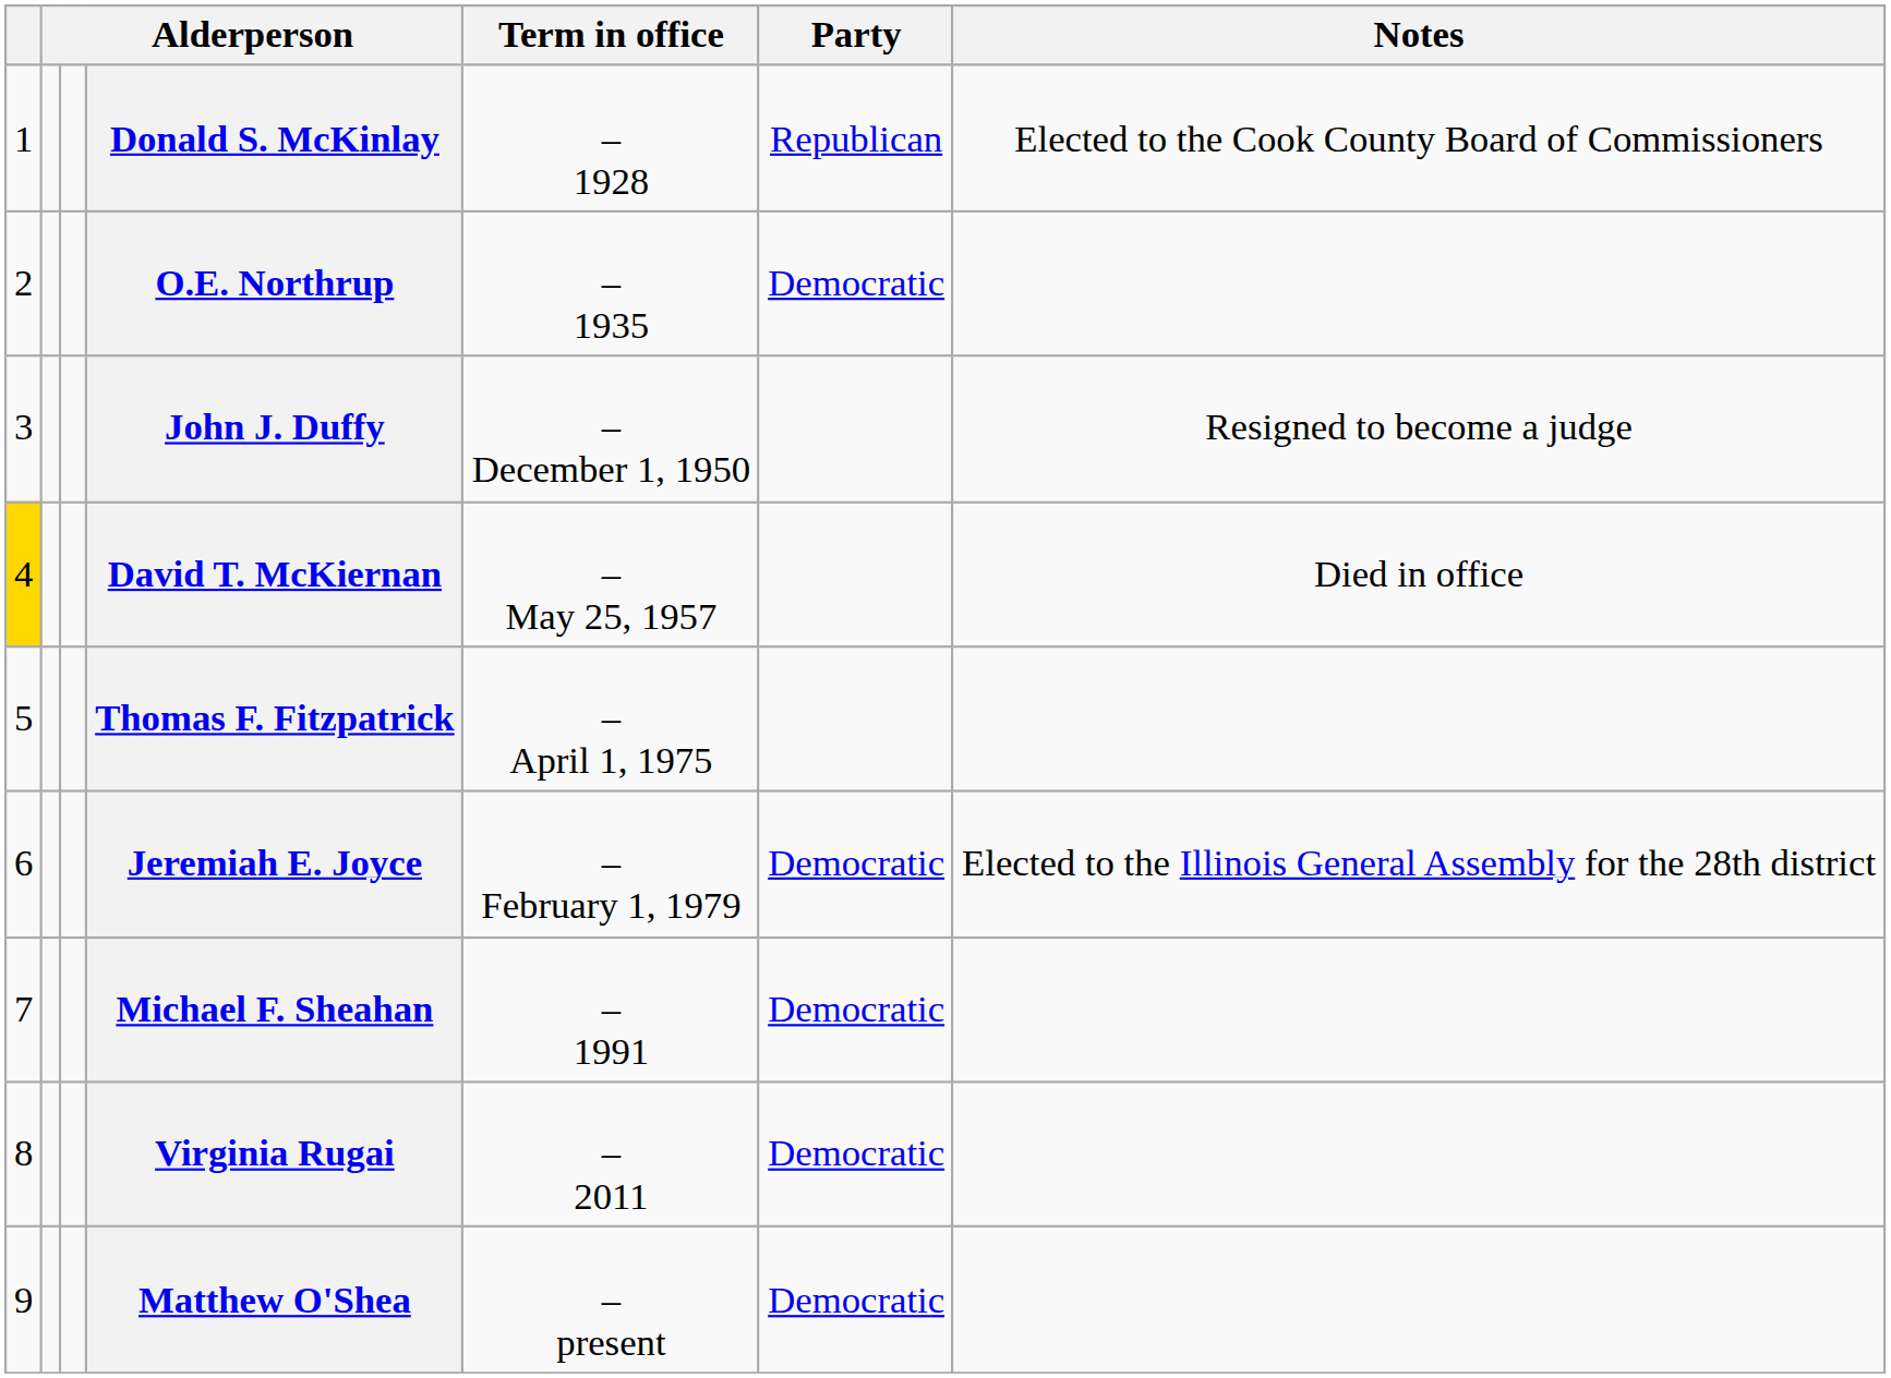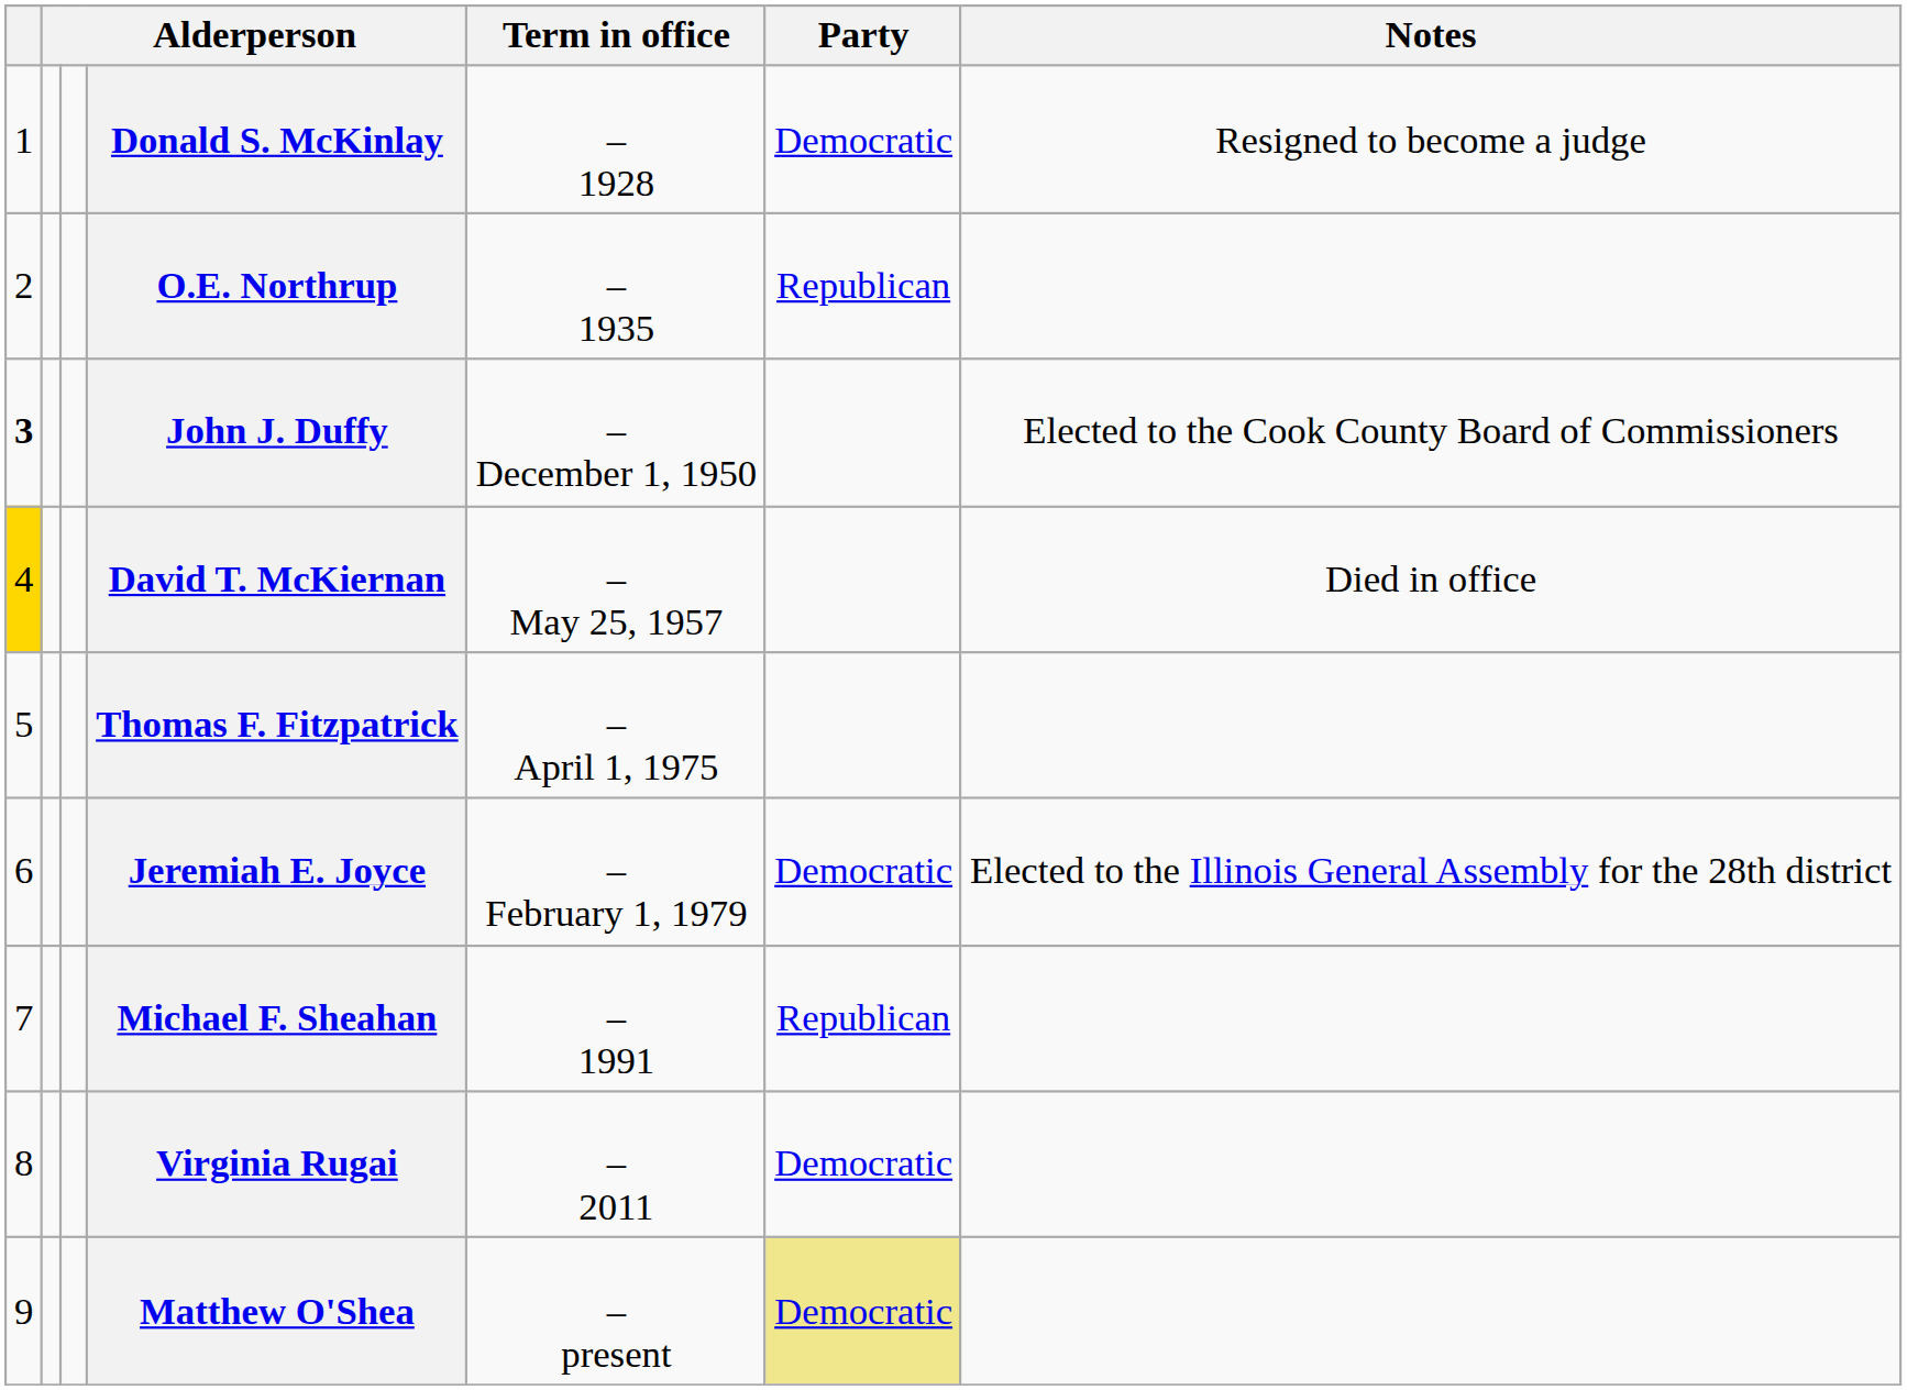Donald S. McKinlay | Party: Republican -> Democratic
Donald S. McKinlay | Notes: Elected to the Cook County Board of Commissioners -> Resigned to become a judge
O.E. Northrup | Party: Democratic -> Republican
John J. Duffy | column 1: normal -> bold
John J. Duffy | Notes: Resigned to become a judge -> Elected to the Cook County Board of Commissioners
Michael F. Sheahan | Party: Democratic -> Republican
Matthew O'Shea | Party: no background -> khaki background
